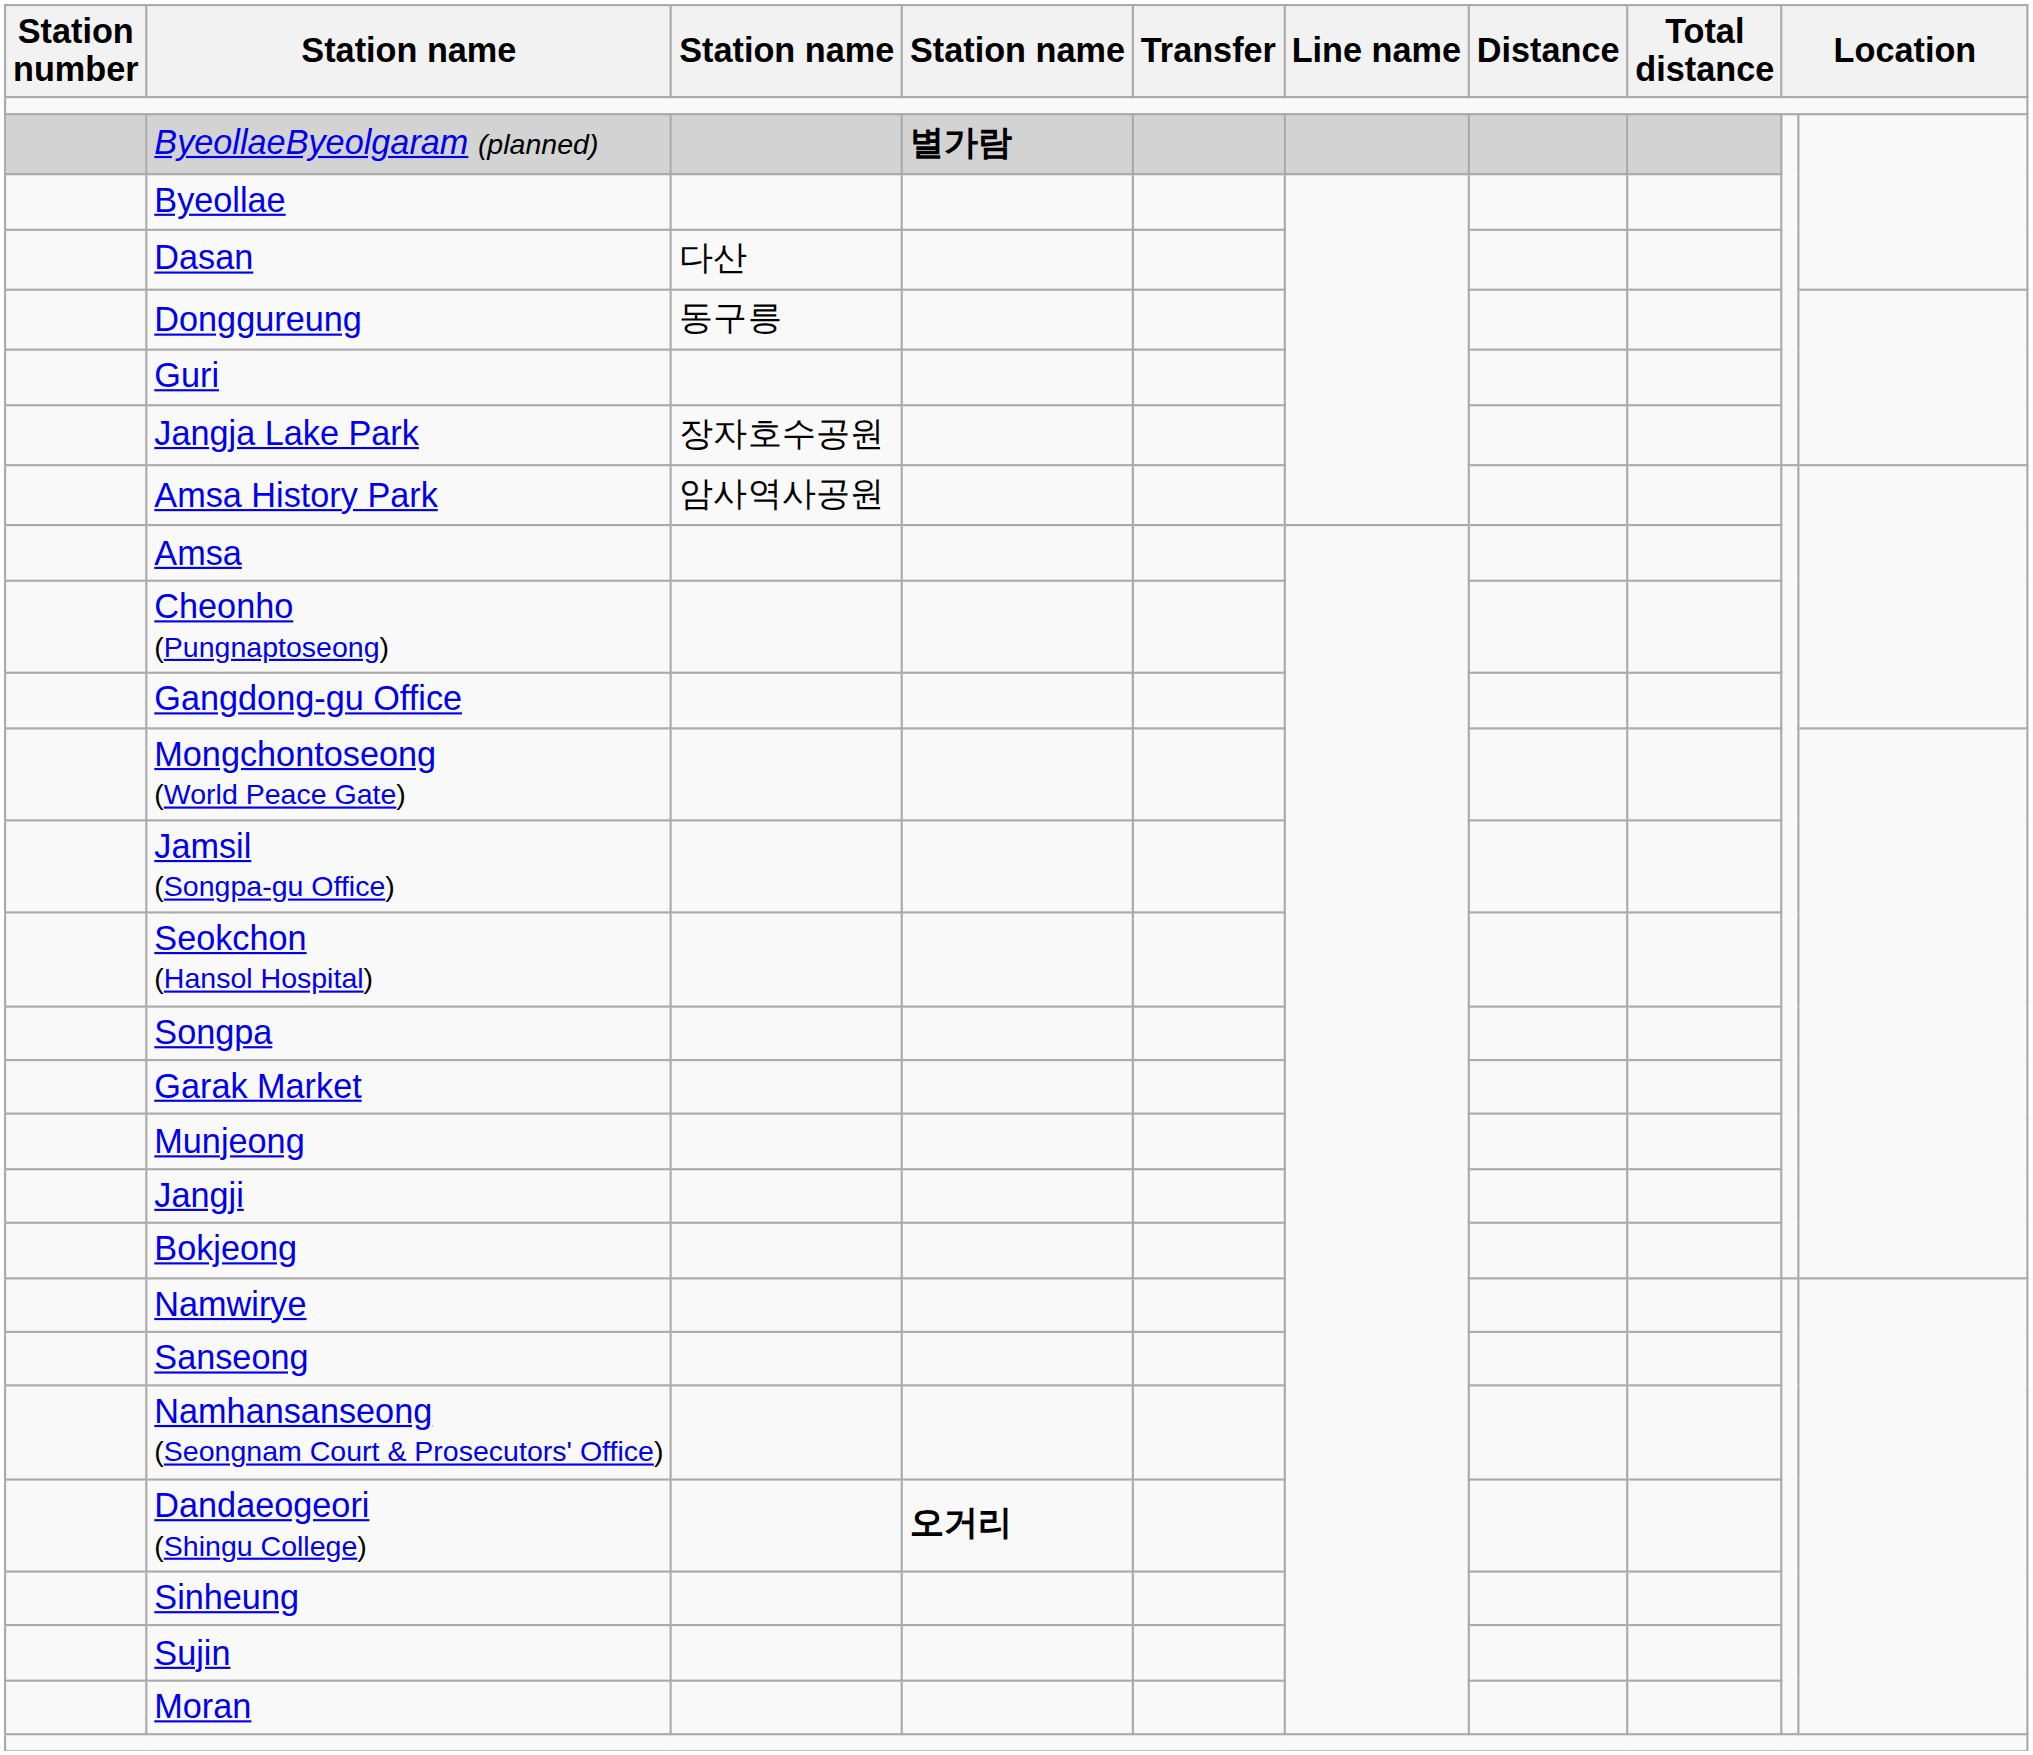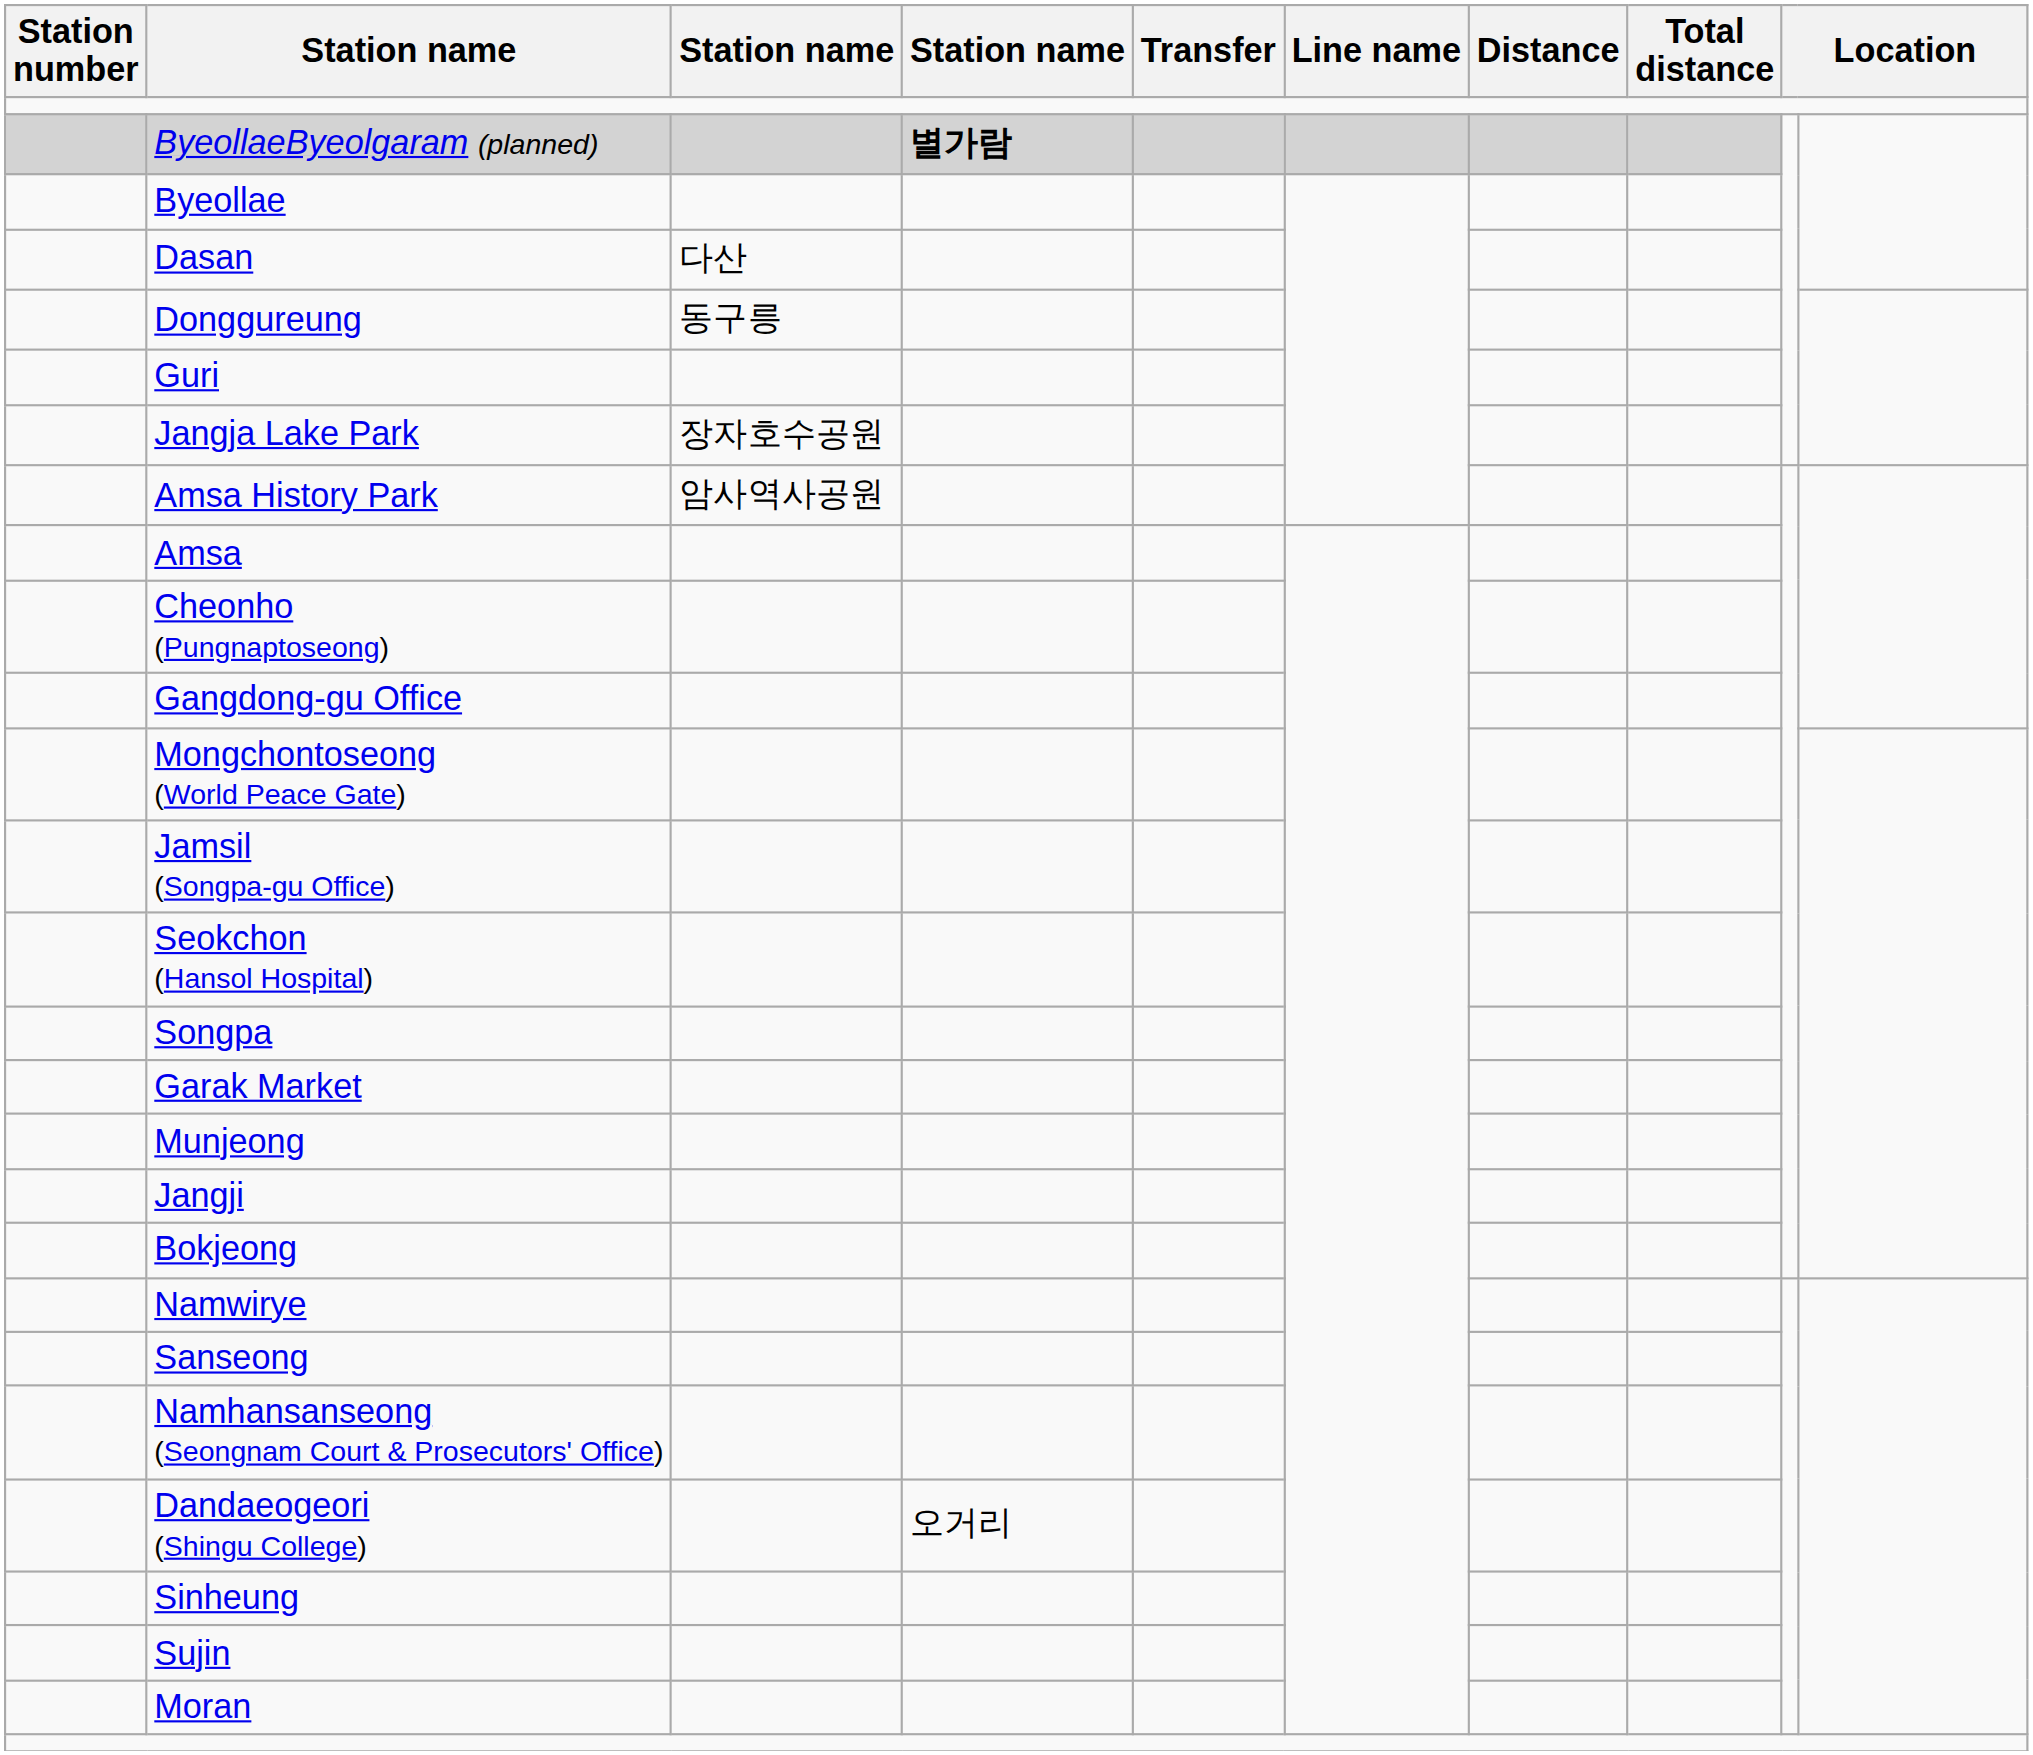Dandaeogeori (Shingu College) | column 4: bold -> normal
